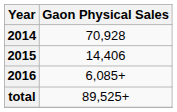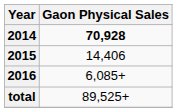2014 | Gaon Physical Sales: normal -> bold
